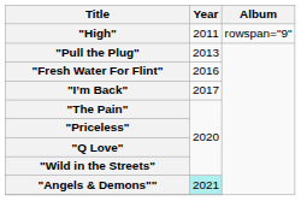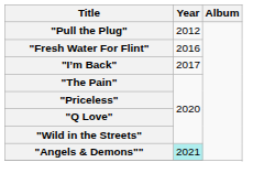- row: "High" | 2011 | rowspan="9"
"Pull the Plug" | Year: 2013 -> 2012
